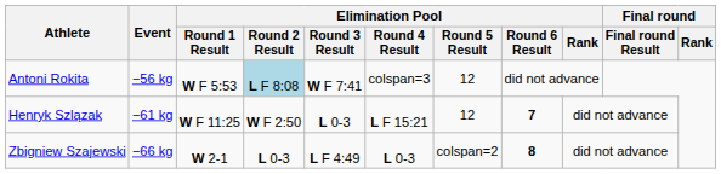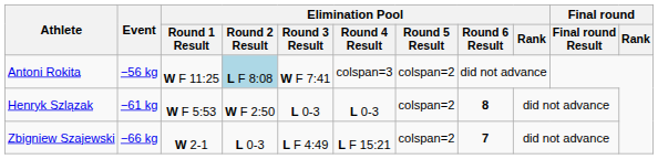Antoni Rokita | Elimination Pool / Round 1 Result: W F 5:53 -> W F 11:25
Antoni Rokita | Elimination Pool / Round 5 Result: 12 -> colspan=2
Henryk Szlązak | Elimination Pool / Round 1 Result: W F 11:25 -> W F 5:53
Henryk Szlązak | Elimination Pool / Round 4 Result: L F 15:21 -> L 0-3
Henryk Szlązak | Elimination Pool / Round 5 Result: 12 -> colspan=2
Henryk Szlązak | Elimination Pool / Round 6 Result: 7 -> 8
Zbigniew Szajewski | Elimination Pool / Round 4 Result: L 0-3 -> L F 15:21
Zbigniew Szajewski | Elimination Pool / Round 6 Result: 8 -> 7
